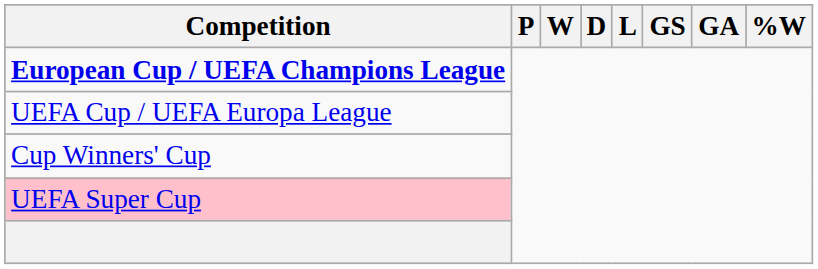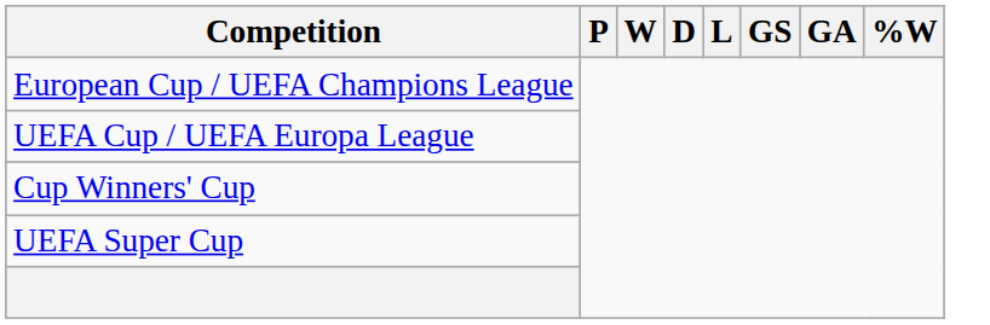European Cup / UEFA Champions League | Competition: bold -> normal
UEFA Super Cup | Competition: pink background -> no background
